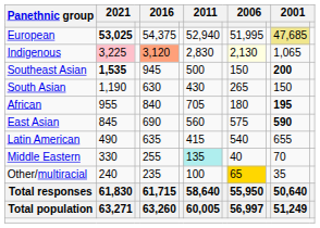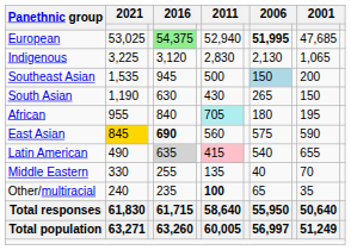European | column 2: bold -> normal
European | column 4: no background -> lightgreen background
European | column 8: normal -> bold
European | column 10: khaki background -> no background
Indigenous | column 2: pink background -> no background
Indigenous | column 4: lightsalmon background -> no background
Indigenous | column 8: lightyellow background -> no background
Southeast Asian | column 2: bold -> normal
Southeast Asian | column 8: no background -> lightblue background
Southeast Asian | column 10: bold -> normal
African | column 6: no background -> paleturquoise background
African | column 10: bold -> normal
East Asian | column 2: no background -> gold background
East Asian | column 4: normal -> bold
East Asian | column 10: bold -> normal
Latin American | column 4: no background -> lightgrey background
Latin American | column 6: no background -> pink background
Middle Eastern | column 6: paleturquoise background -> no background
Other/multiracial | column 6: normal -> bold
Other/multiracial | column 8: gold background -> no background
